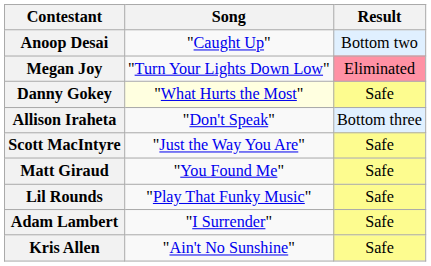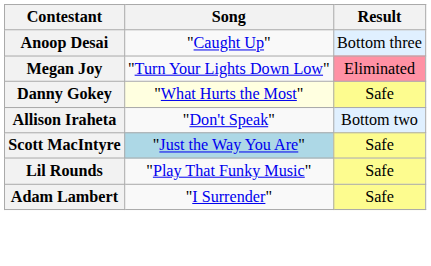Anoop Desai | Result: Bottom two -> Bottom three
Allison Iraheta | Result: Bottom three -> Bottom two
Scott MacIntyre | Song: no background -> lightblue background
- row: Matt Giraud | "You Found Me" | Safe
- row: Kris Allen | "Ain't No Sunshine" | Safe
